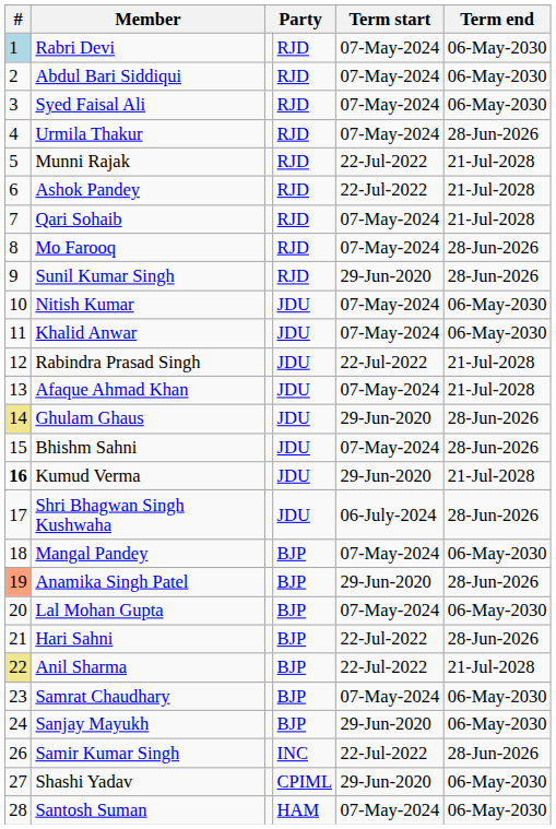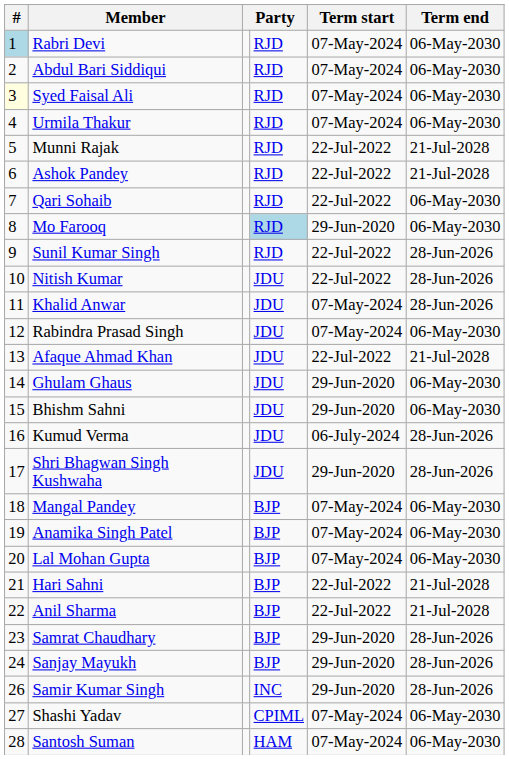Syed Faisal Ali | #: no background -> lightyellow background
Urmila Thakur | Term end: 28-Jun-2026 -> 06-May-2030
Qari Sohaib | Term start: 07-May-2024 -> 22-Jul-2022
Qari Sohaib | Term end: 21-Jul-2028 -> 06-May-2030
Mo Farooq | column 4: no background -> lightblue background
Mo Farooq | Term start: 07-May-2024 -> 29-Jun-2020
Mo Farooq | Term end: 28-Jun-2026 -> 06-May-2030
Sunil Kumar Singh | Term start: 29-Jun-2020 -> 22-Jul-2022
Nitish Kumar | Term start: 07-May-2024 -> 22-Jul-2022
Nitish Kumar | Term end: 06-May-2030 -> 28-Jun-2026
Khalid Anwar | Term end: 06-May-2030 -> 28-Jun-2026
Rabindra Prasad Singh | Term start: 22-Jul-2022 -> 07-May-2024
Rabindra Prasad Singh | Term end: 21-Jul-2028 -> 06-May-2030
Afaque Ahmad Khan | Term start: 07-May-2024 -> 22-Jul-2022
Ghulam Ghaus | #: khaki background -> no background
Ghulam Ghaus | Term end: 28-Jun-2026 -> 06-May-2030
Bhishm Sahni | Term start: 07-May-2024 -> 29-Jun-2020
Bhishm Sahni | Term end: 28-Jun-2026 -> 06-May-2030
Kumud Verma | #: bold -> normal
Kumud Verma | Term start: 29-Jun-2020 -> 06-July-2024
Kumud Verma | Term end: 21-Jul-2028 -> 28-Jun-2026
Shri Bhagwan Singh Kushwaha | Term start: 06-July-2024 -> 29-Jun-2020
Anamika Singh Patel | #: lightsalmon background -> no background
Anamika Singh Patel | Term start: 29-Jun-2020 -> 07-May-2024
Anamika Singh Patel | Term end: 28-Jun-2026 -> 06-May-2030
Hari Sahni | Term end: 28-Jun-2026 -> 21-Jul-2028
Anil Sharma | #: khaki background -> no background
Samrat Chaudhary | Term start: 07-May-2024 -> 29-Jun-2020
Samrat Chaudhary | Term end: 06-May-2030 -> 28-Jun-2026
Sanjay Mayukh | Term end: 06-May-2030 -> 28-Jun-2026
Samir Kumar Singh | Term start: 22-Jul-2022 -> 29-Jun-2020
Shashi Yadav | Term start: 29-Jun-2020 -> 07-May-2024
